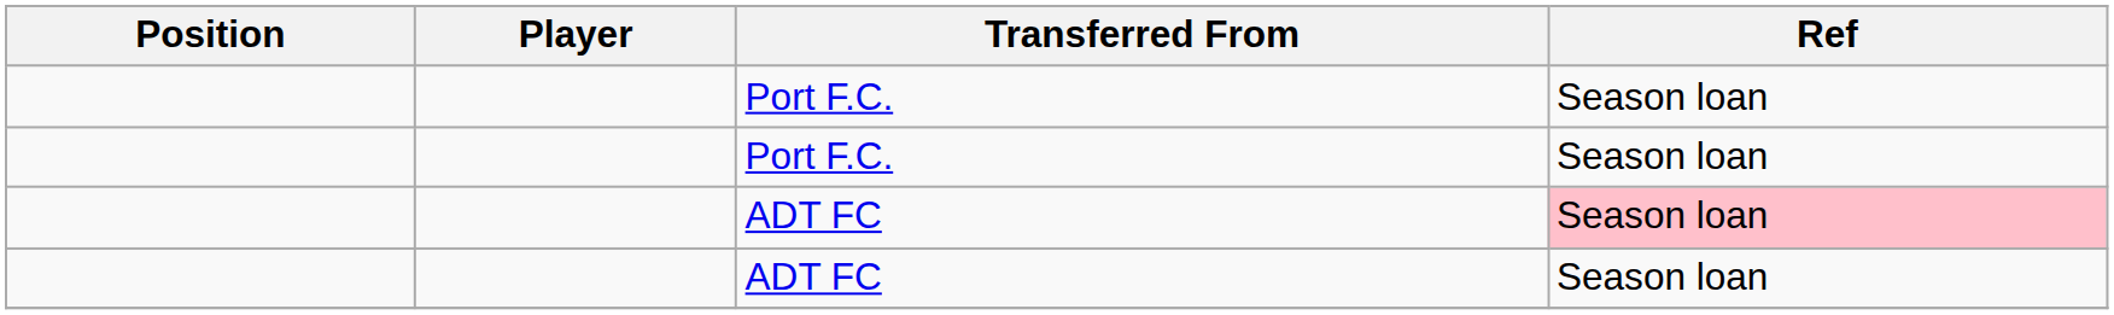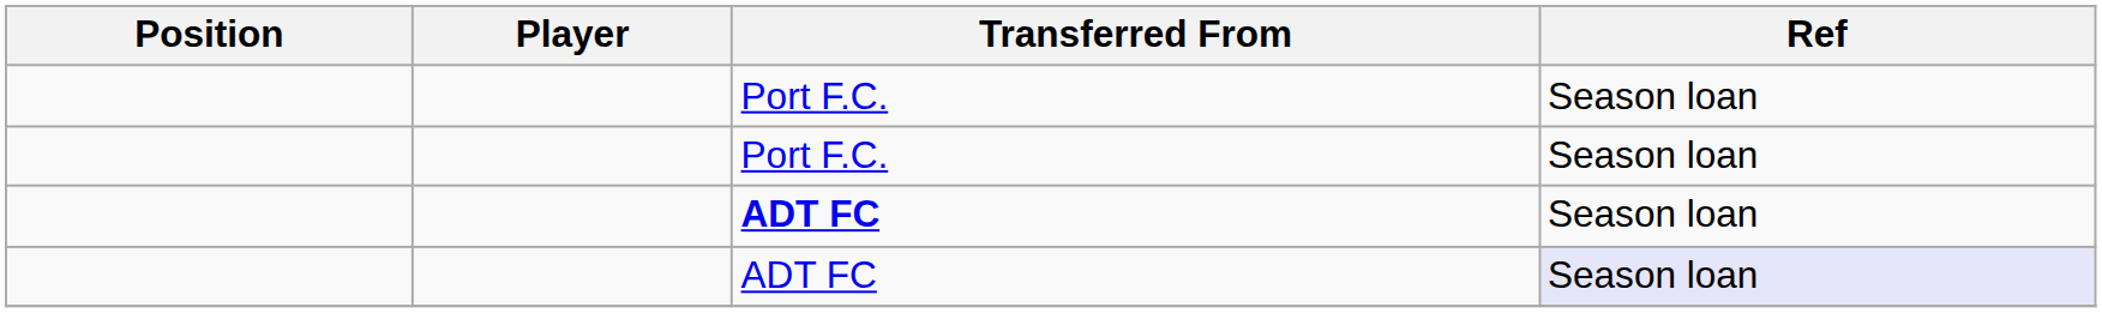row 4 | Transferred From: normal -> bold
row 4 | Ref: pink background -> no background
row 5 | Ref: no background -> lavender background
